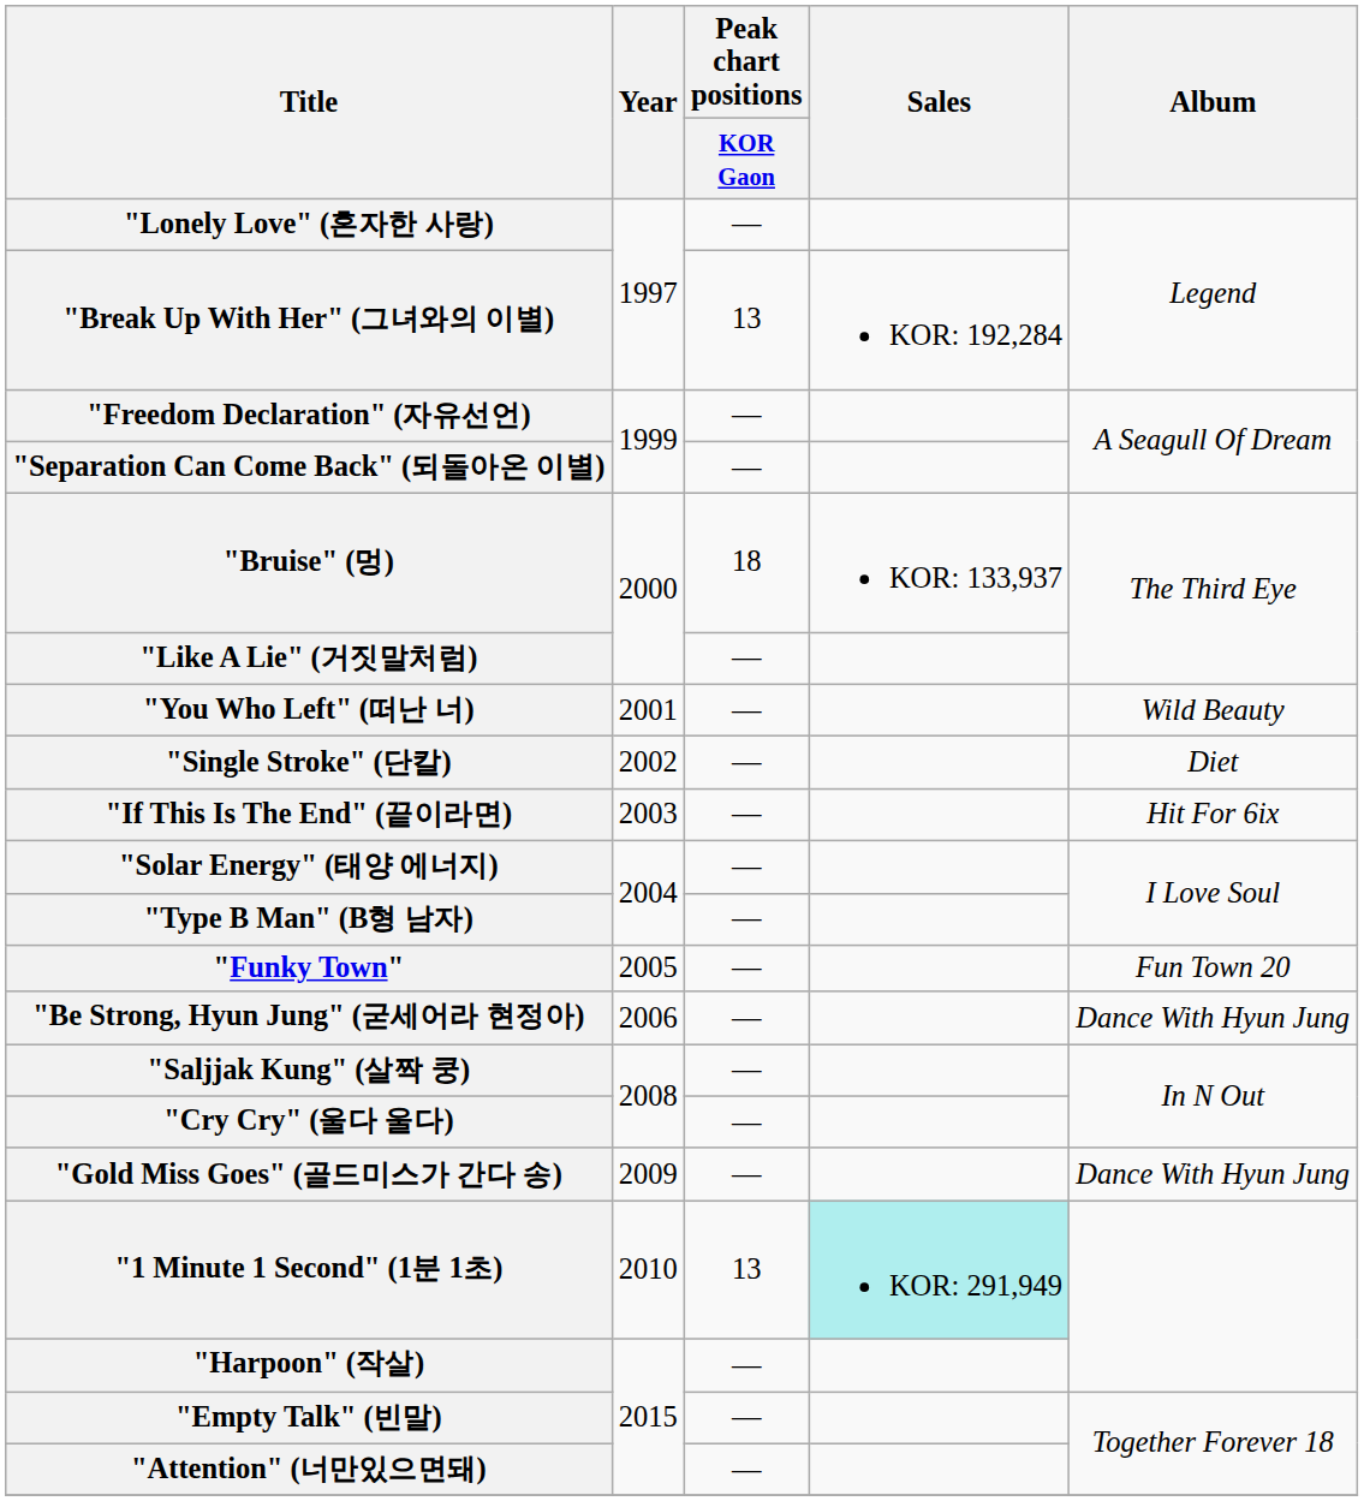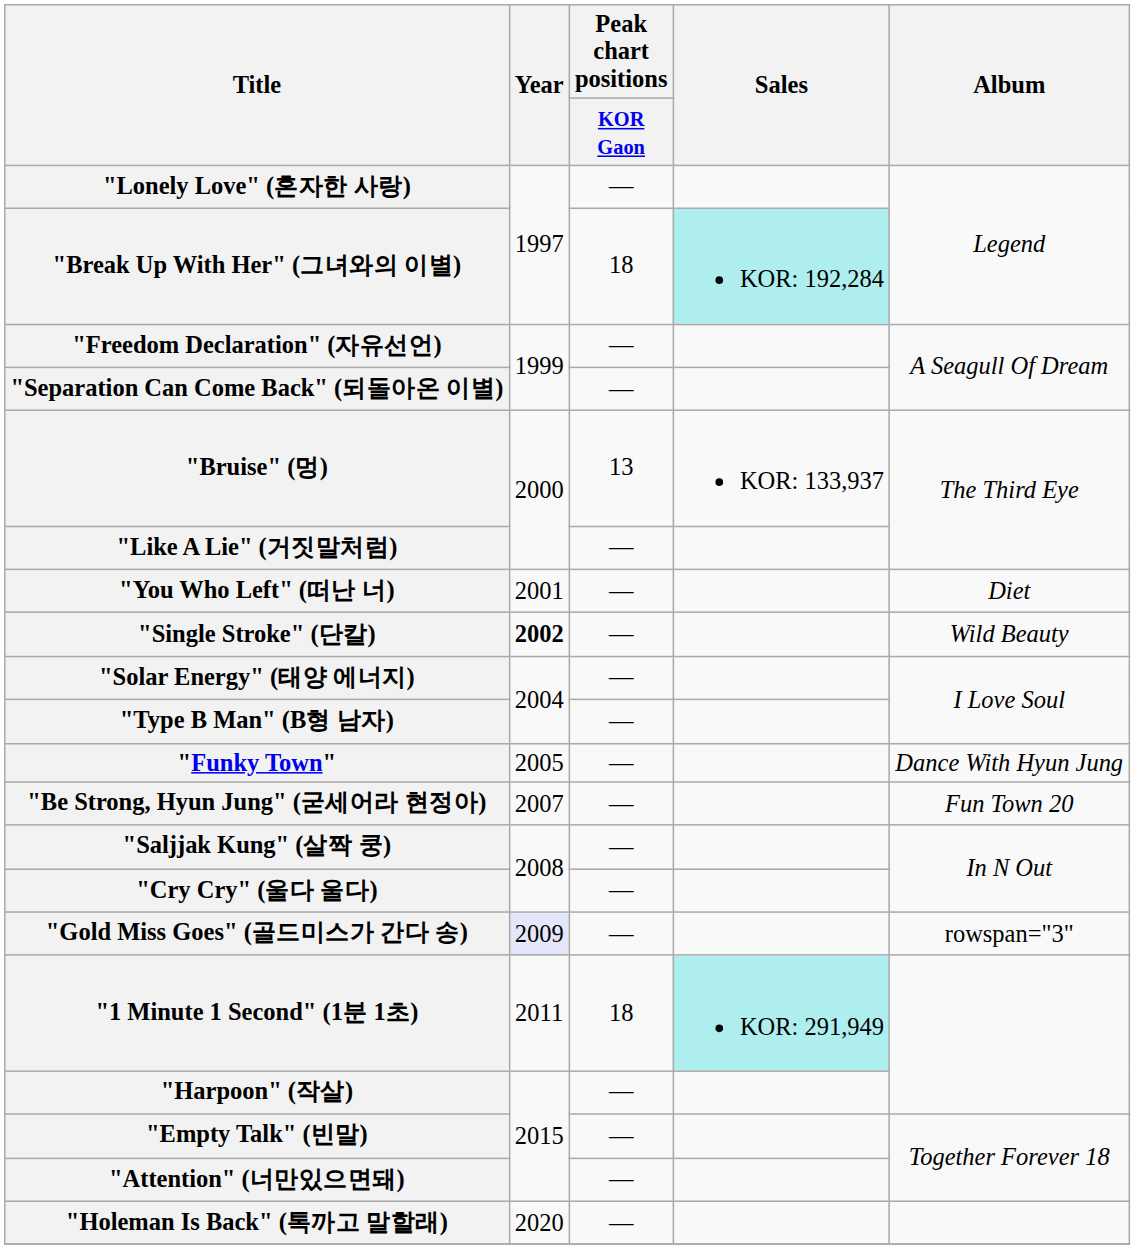"Break Up With Her" (그녀와의 이별) | Peak chart positions / KOR Gaon: 13 -> 18
"Break Up With Her" (그녀와의 이별) | Sales: no background -> paleturquoise background
"Bruise" (멍) | Peak chart positions / KOR Gaon: 18 -> 13
"You Who Left" (떠난 너) | Album: Wild Beauty -> Diet
"Single Stroke" (단칼) | Year: normal -> bold
"Single Stroke" (단칼) | Album: Diet -> Wild Beauty
- row: "If This Is The End" (끝이라면) | 2003 | — | Hit For 6ix
"Funky Town" | Album: Fun Town 20 -> Dance With Hyun Jung
"Be Strong, Hyun Jung" (굳세어라 현정아) | Year: 2006 -> 2007
"Be Strong, Hyun Jung" (굳세어라 현정아) | Album: Dance With Hyun Jung -> Fun Town 20
"Gold Miss Goes" (골드미스가 간다 송) | Year: no background -> lavender background
"Gold Miss Goes" (골드미스가 간다 송) | Album: Dance With Hyun Jung -> rowspan="3"
"1 Minute 1 Second" (1분 1초) | Year: 2010 -> 2011
"1 Minute 1 Second" (1분 1초) | Peak chart positions / KOR Gaon: 13 -> 18
+ row: "Holeman Is Back" (톡까고 말할래) | 2020 | —
